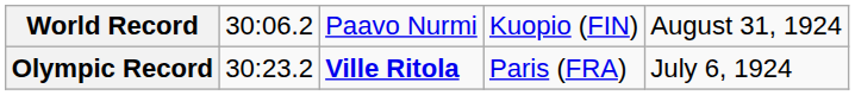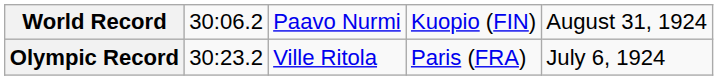Olympic Record | column 3: bold -> normal
